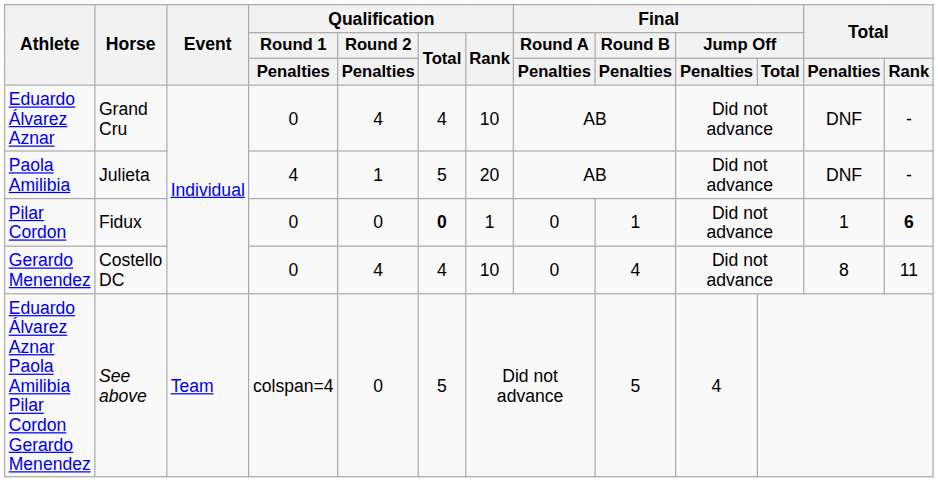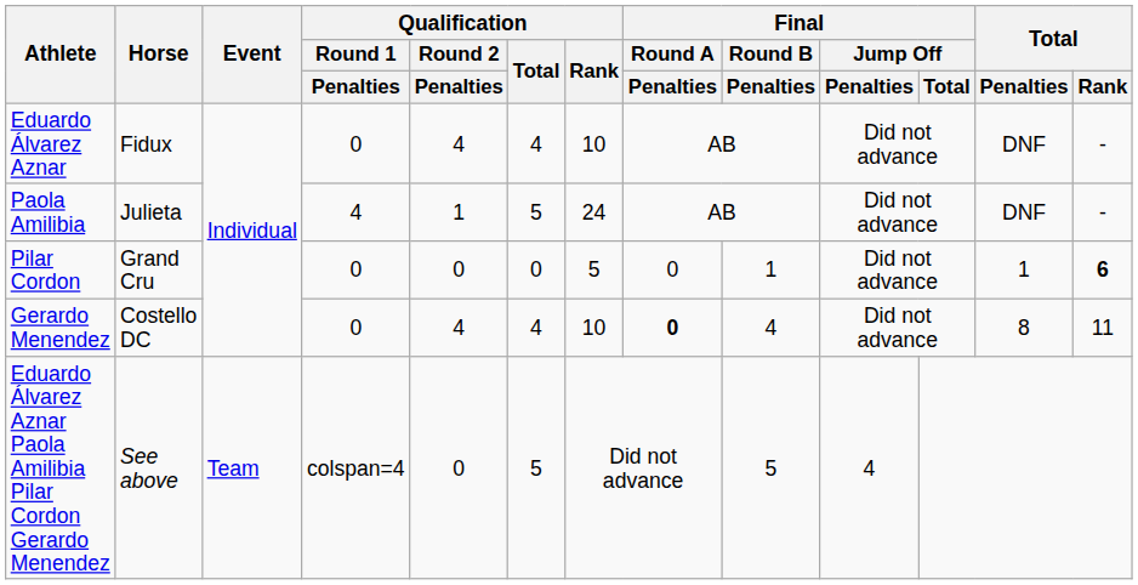Eduardo Álvarez Aznar | Horse: Grand Cru -> Fidux
Paola Amilibia | Qualification / Rank: 20 -> 24
Pilar Cordon | Horse: Fidux -> Grand Cru
Pilar Cordon | Qualification / Total: bold -> normal
Pilar Cordon | Qualification / Rank: 1 -> 5
Gerardo Menendez | Final / Round A / Penalties: normal -> bold
